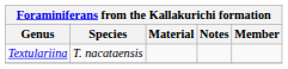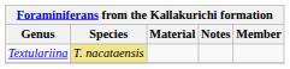Textulariina | Species: no background -> khaki background
